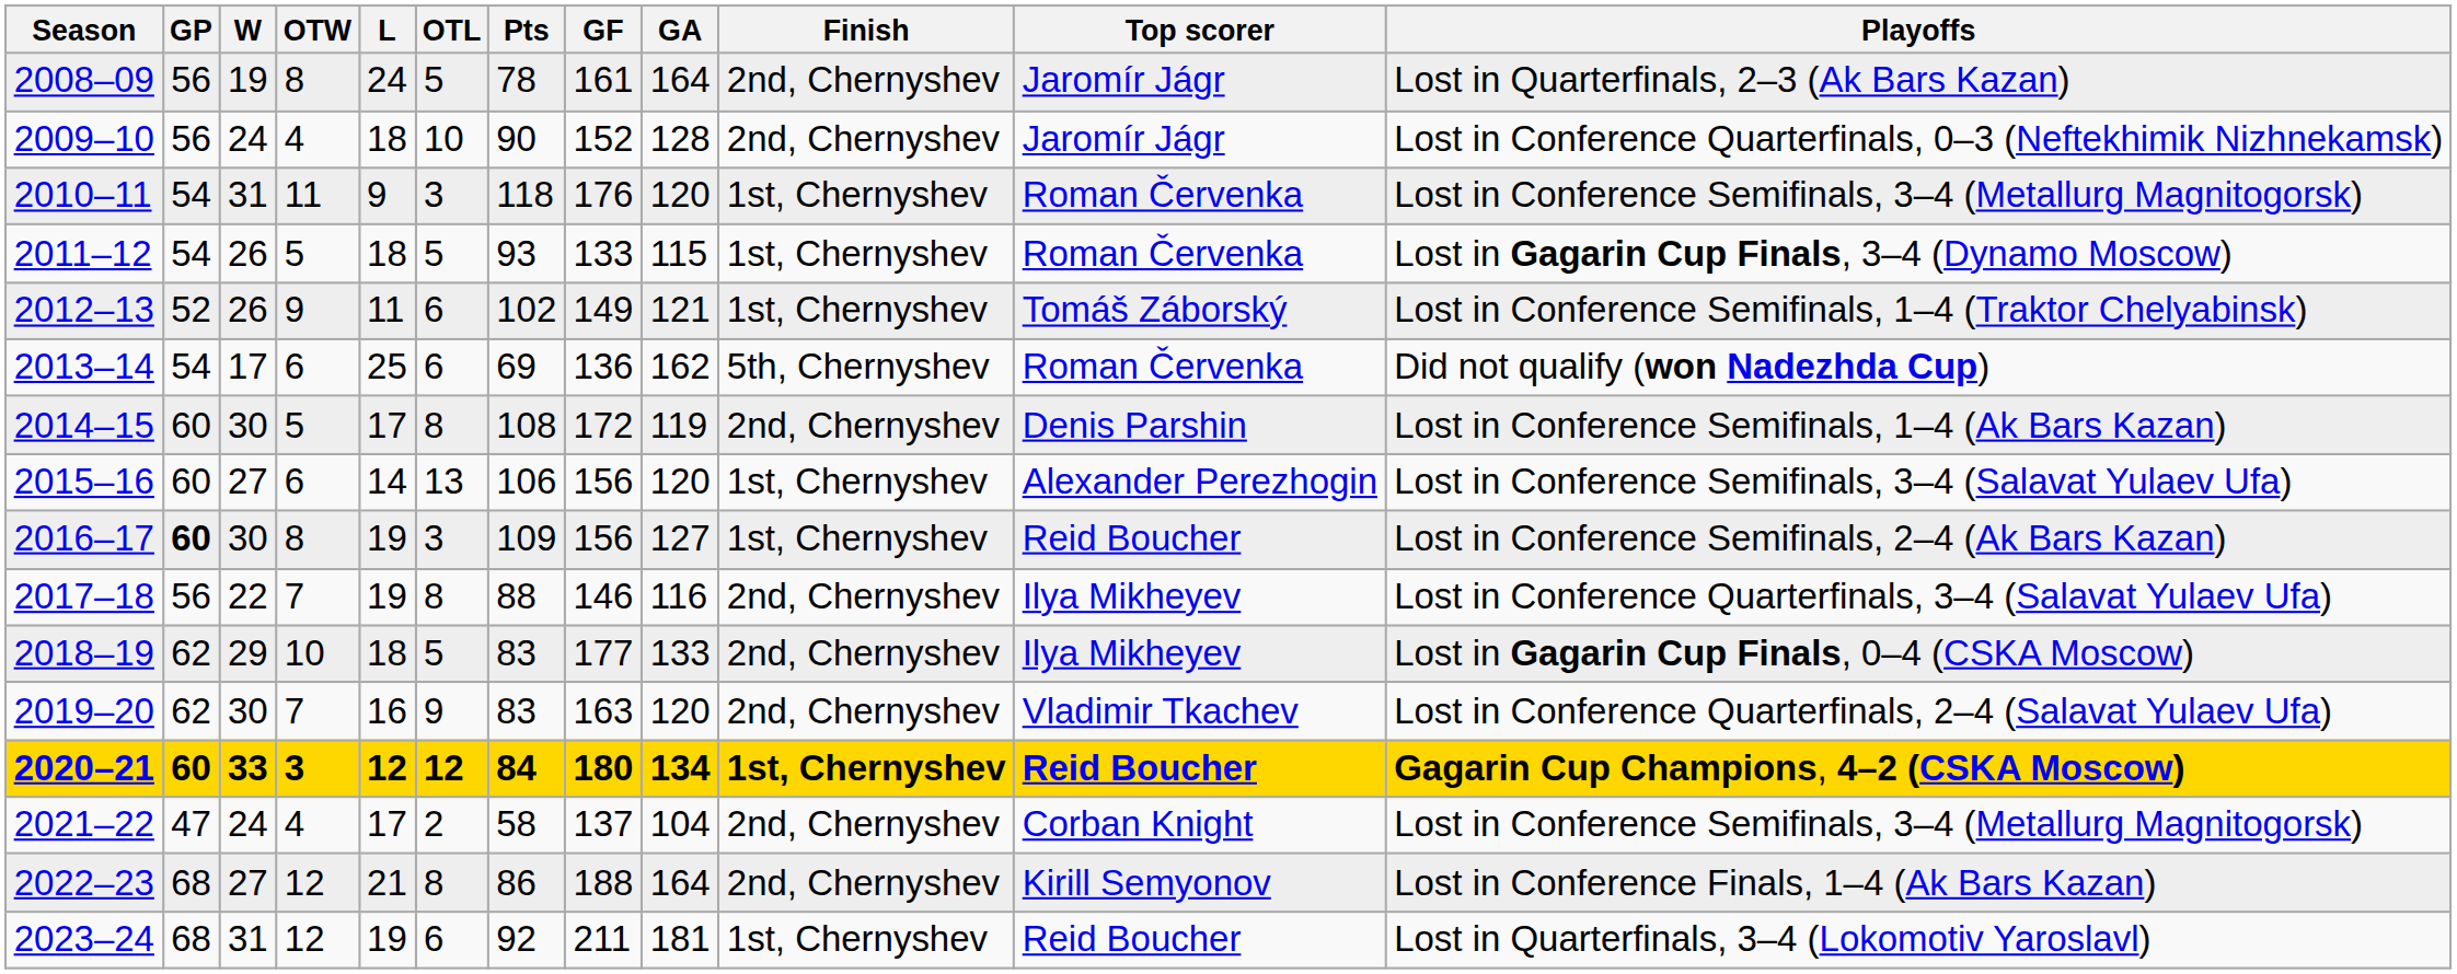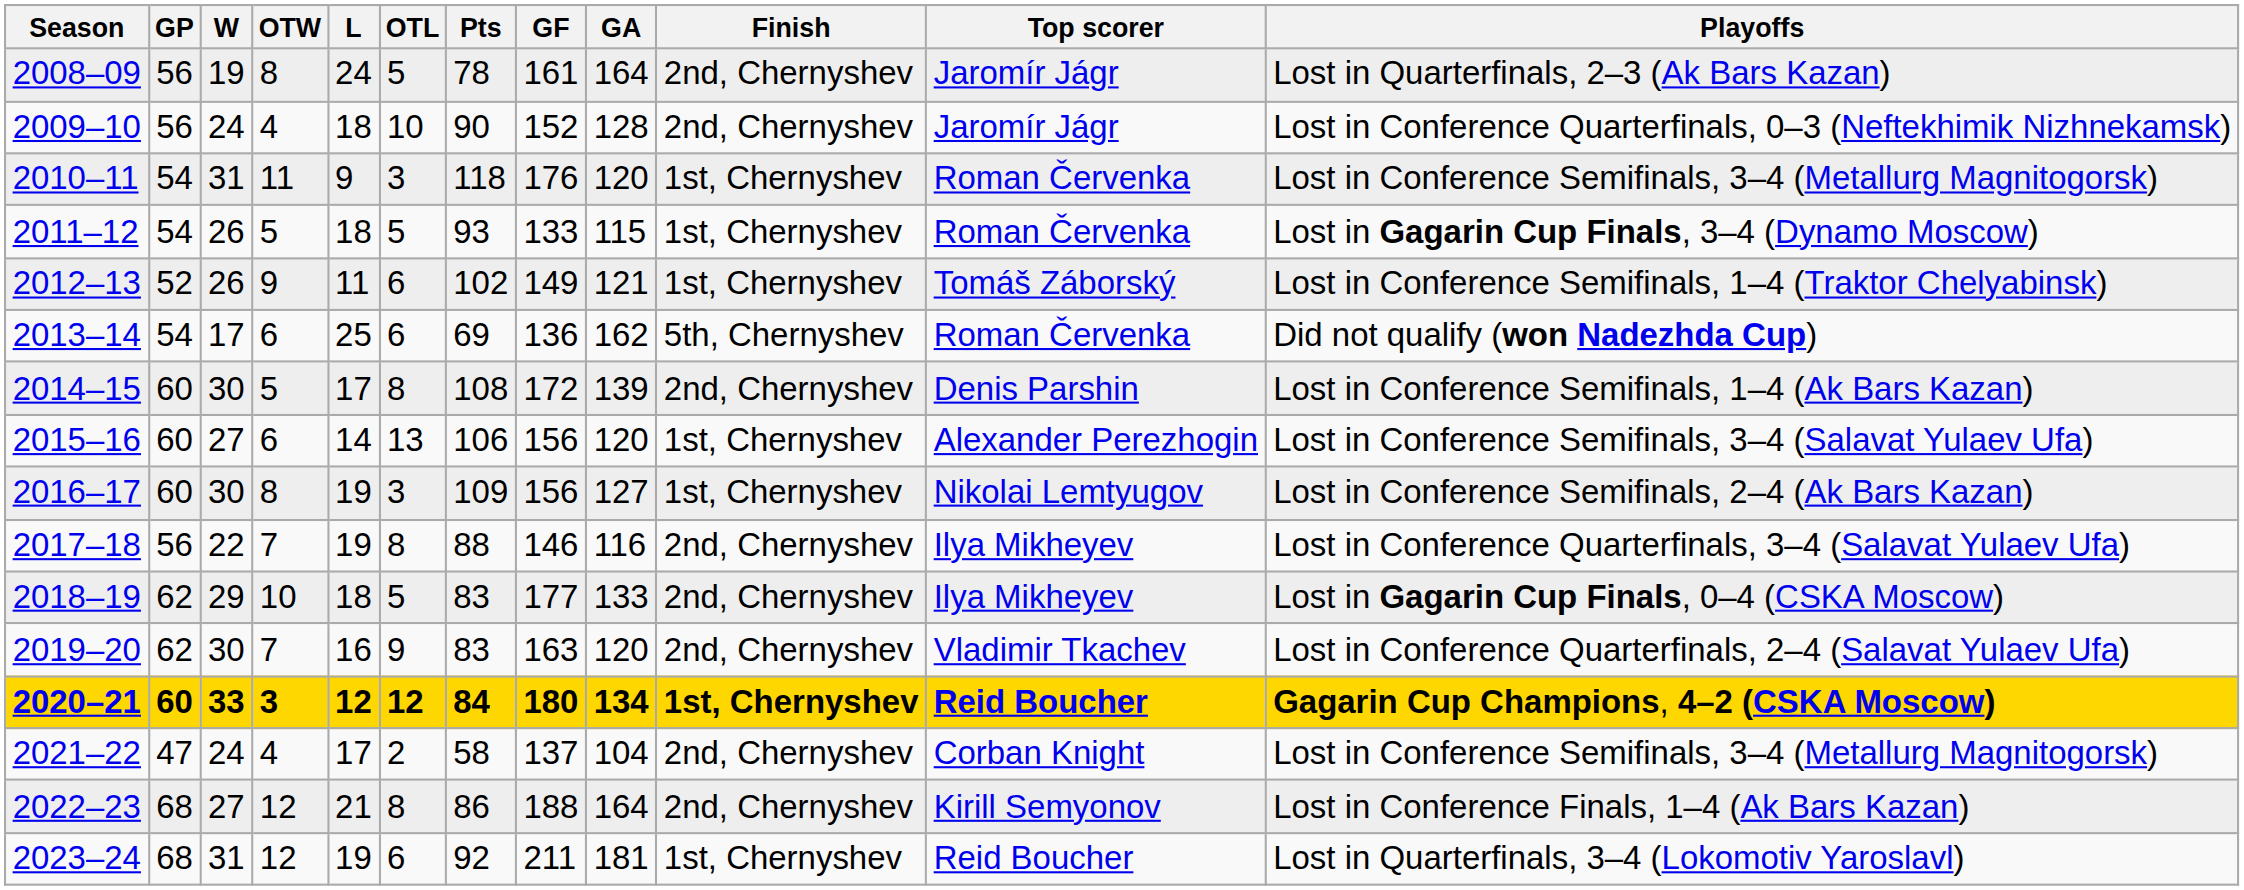2014–15 | GA: 119 -> 139
2016–17 | GP: bold -> normal
2016–17 | Top scorer: Reid Boucher -> Nikolai Lemtyugov
